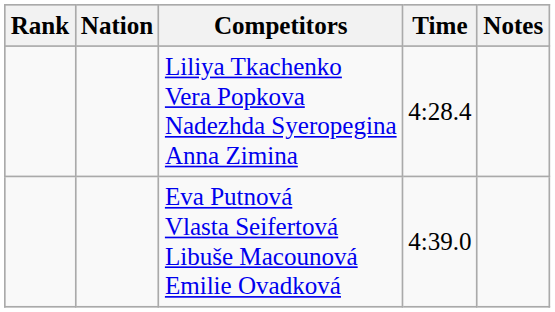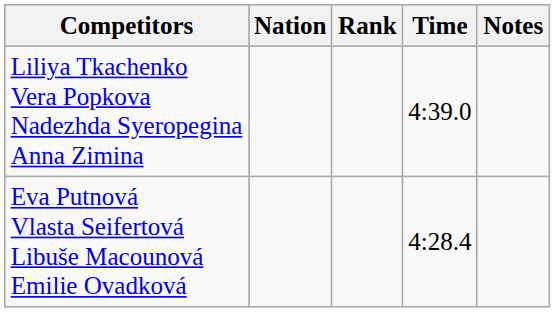columns swapped: Rank <-> Competitors
row 2 | Time: 4:28.4 -> 4:39.0
row 3 | Time: 4:39.0 -> 4:28.4
